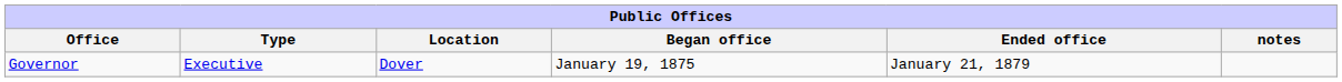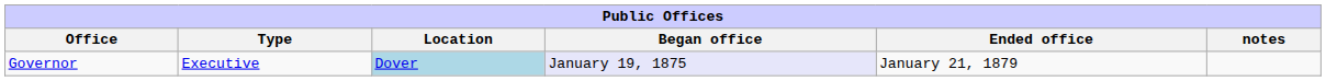Governor | Location: no background -> lightblue background
Governor | Began office: no background -> lavender background
